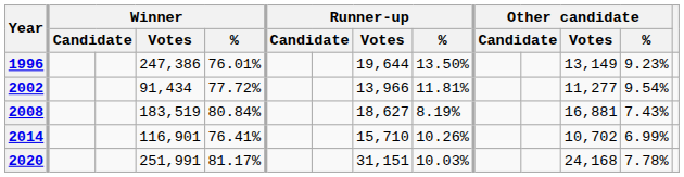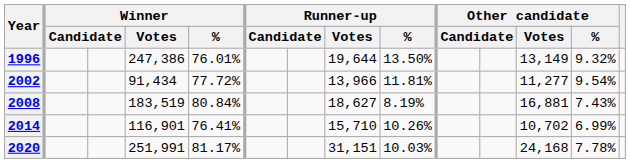1996 | Other candidate / %: 9.23% -> 9.32%
